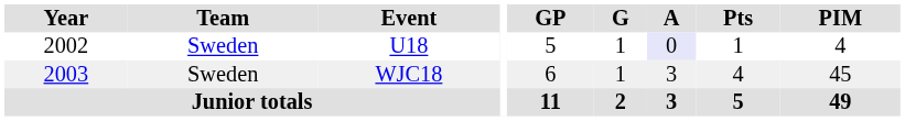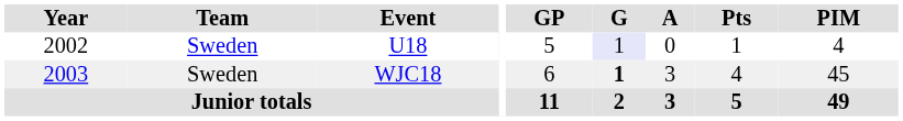U18 | G: no background -> lavender background
U18 | A: lavender background -> no background
WJC18 | G: normal -> bold
